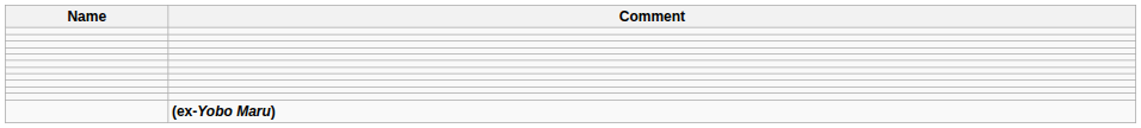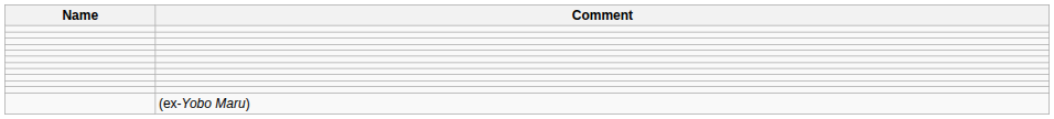row 13 | Comment: bold -> normal
